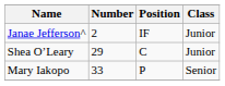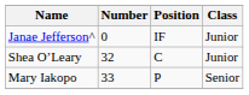Janae Jefferson^ | Number: 2 -> 0
Shea O’Leary | Number: 29 -> 32
